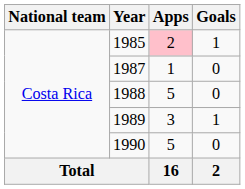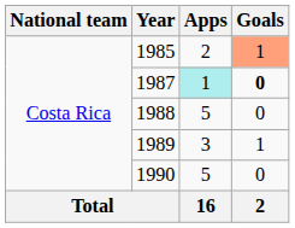1985 | Apps: pink background -> no background
1985 | Goals: no background -> lightsalmon background
1987 | Apps: no background -> paleturquoise background
1987 | Goals: normal -> bold
